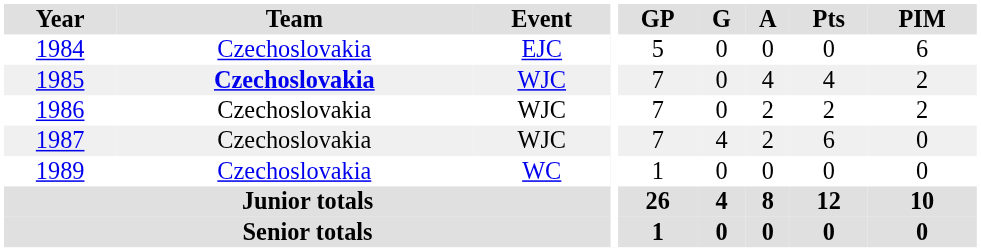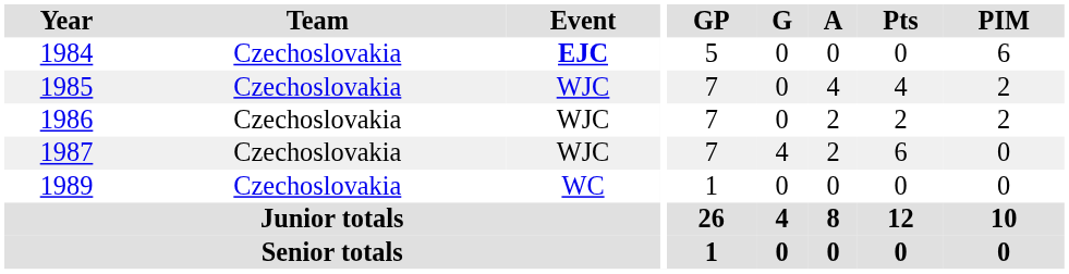1984 | Event: normal -> bold
1985 | Team: bold -> normal
